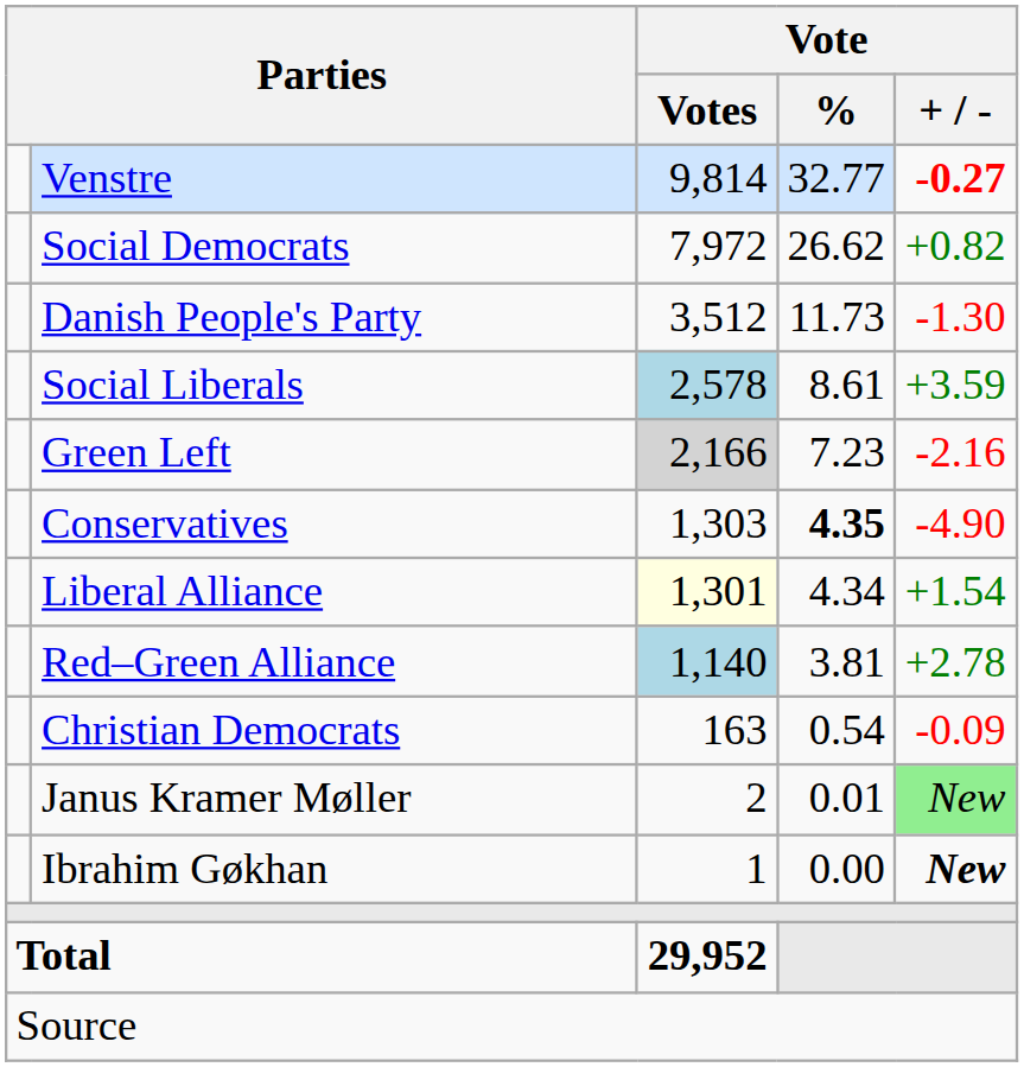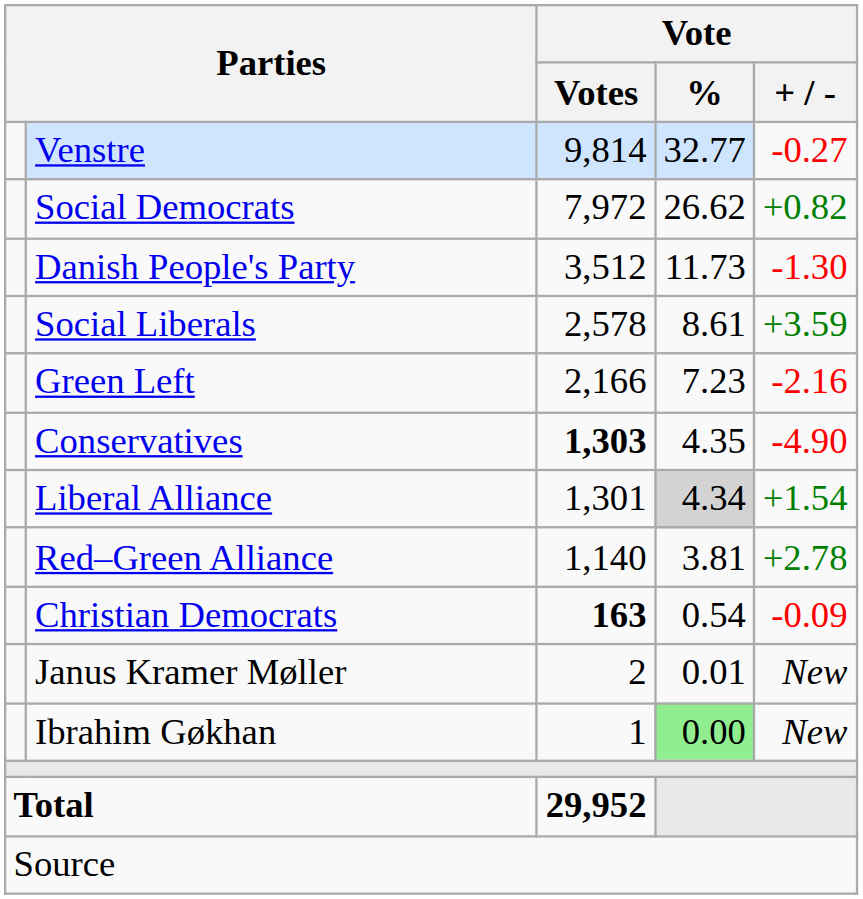Venstre | Vote / + / -: bold -> normal
Social Liberals | Vote / Votes: lightblue background -> no background
Green Left | Vote / Votes: lightgrey background -> no background
Conservatives | Vote / Votes: normal -> bold
Conservatives | Vote / %: bold -> normal
Liberal Alliance | Vote / Votes: lightyellow background -> no background
Liberal Alliance | Vote / %: no background -> lightgrey background
Red–Green Alliance | Vote / Votes: lightblue background -> no background
Christian Democrats | Vote / Votes: normal -> bold
Janus Kramer Møller | Vote / + / -: lightgreen background -> no background
Ibrahim Gøkhan | Vote / %: no background -> lightgreen background
Ibrahim Gøkhan | Vote / + / -: bold -> normal
